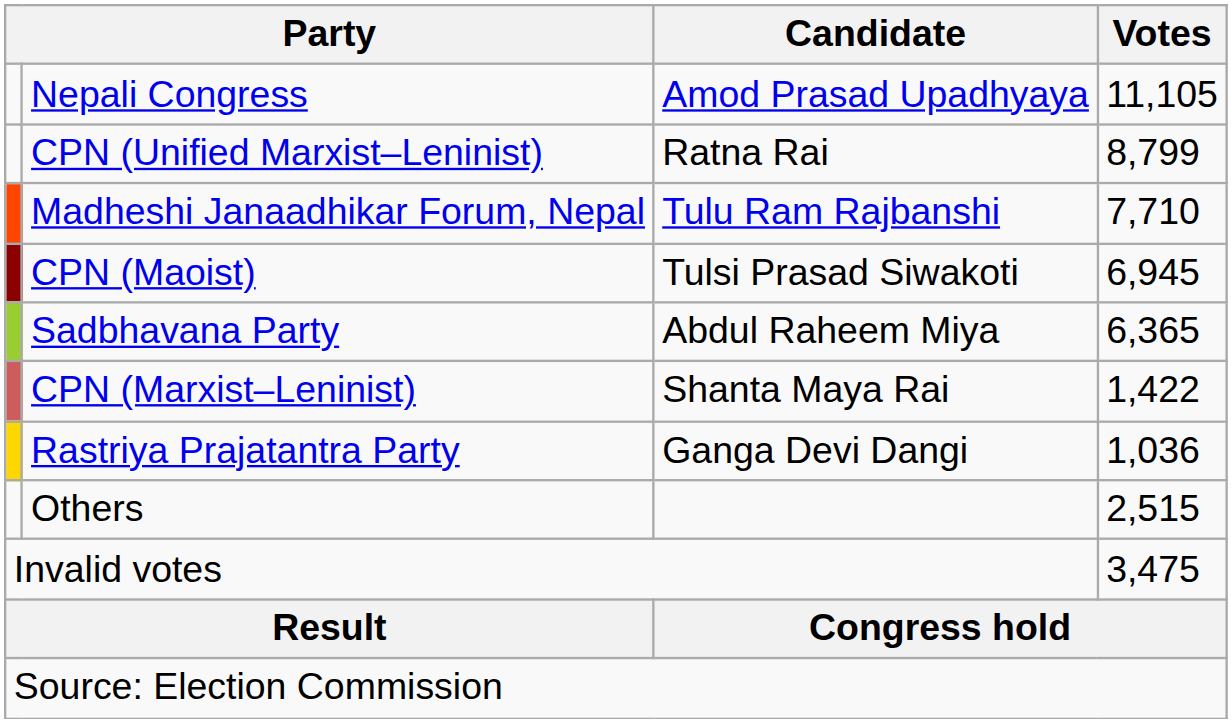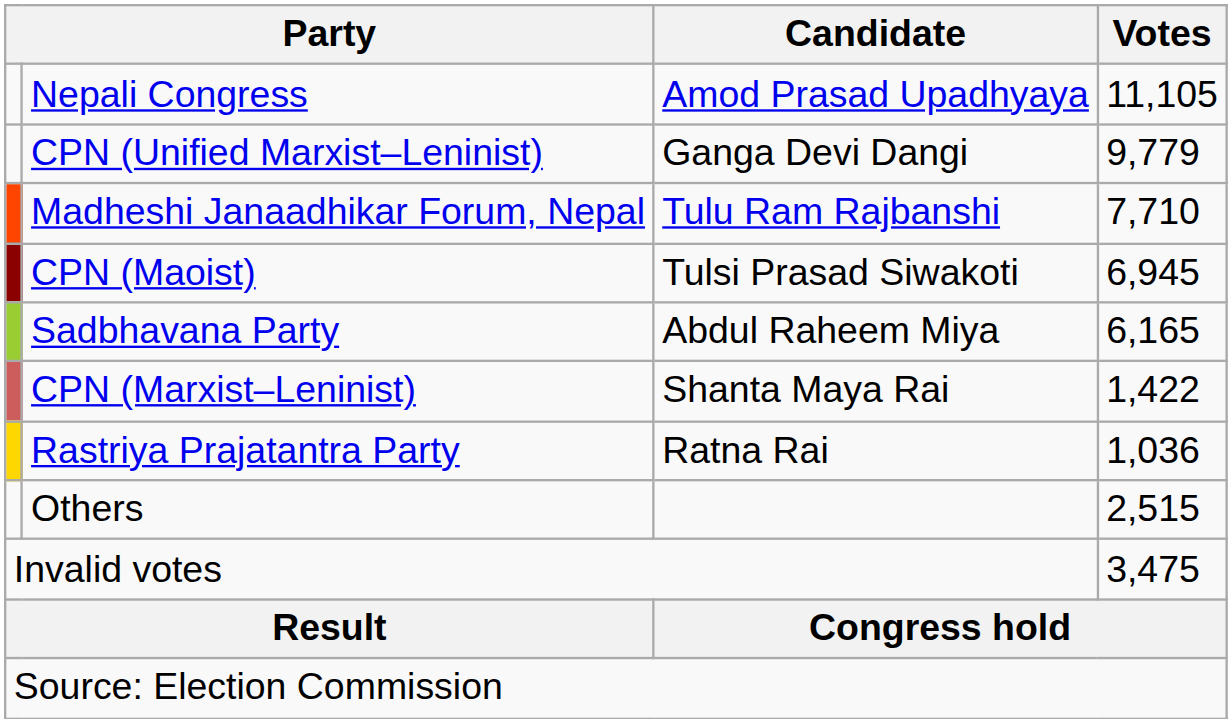CPN (Unified Marxist–Leninist) | Candidate: Ratna Rai -> Ganga Devi Dangi
CPN (Unified Marxist–Leninist) | Votes: 8,799 -> 9,779
Sadbhavana Party | Votes: 6,365 -> 6,165
Rastriya Prajatantra Party | Candidate: Ganga Devi Dangi -> Ratna Rai
